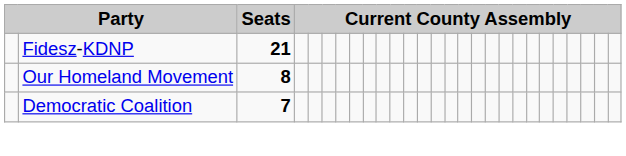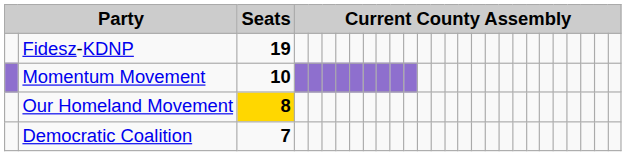Fidesz-KDNP | Seats: 21 -> 19
+ row: Momentum Movement | 10
Our Homeland Movement | Seats: no background -> gold background
